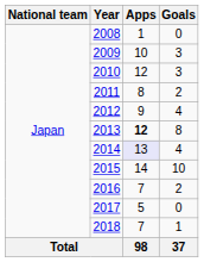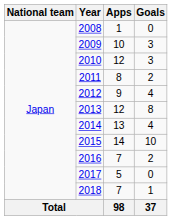2013 | Apps: bold -> normal
2014 | Apps: lavender background -> no background
